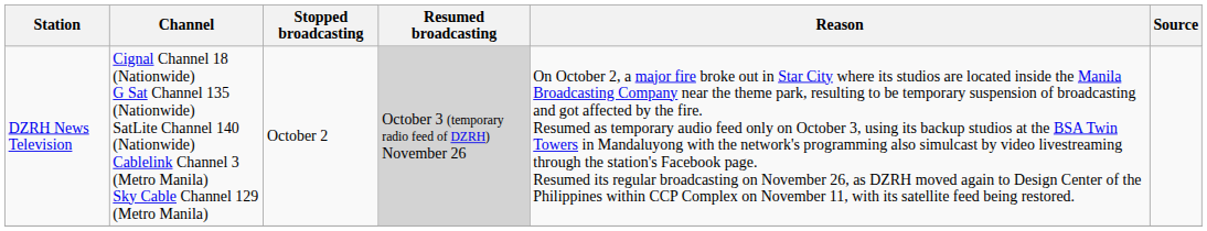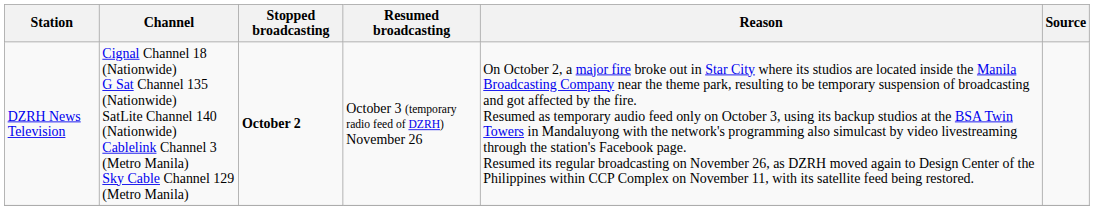DZRH News Television | Stopped broadcasting: normal -> bold
DZRH News Television | Resumed broadcasting: lightgrey background -> no background
